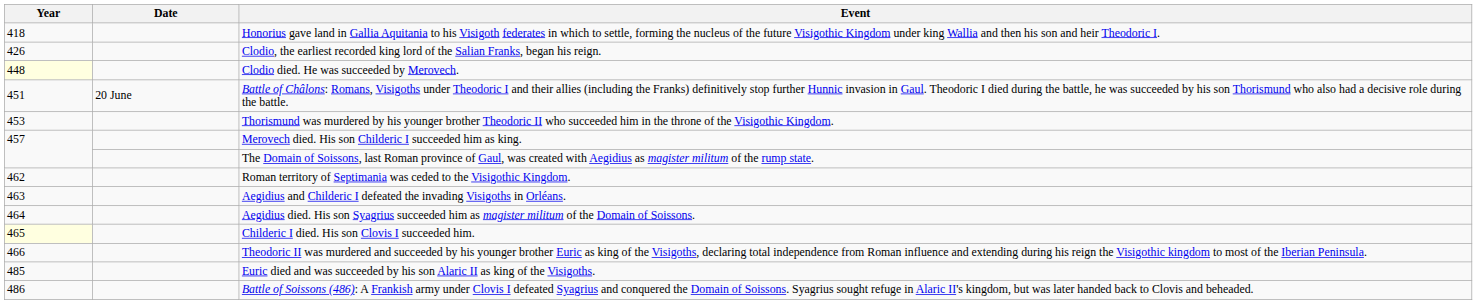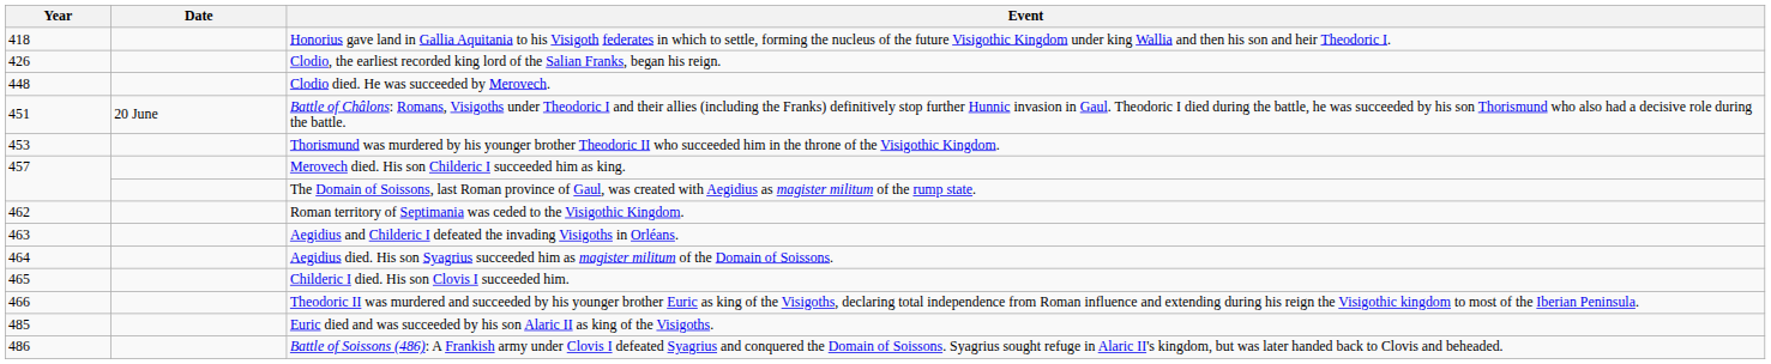Clodio died. He was succeeded by Merovech. | Year: lightyellow background -> no background
Childeric I died. His son Clovis I succeeded him. | Year: lightyellow background -> no background
